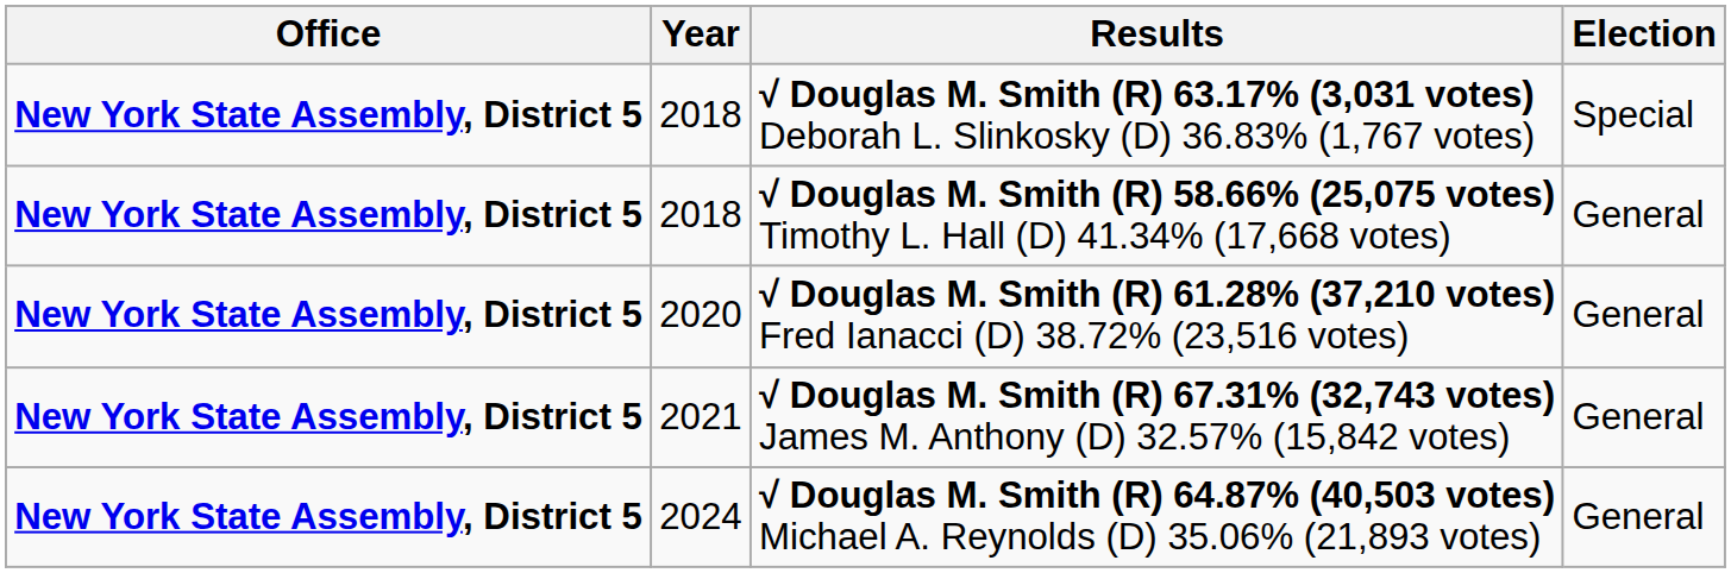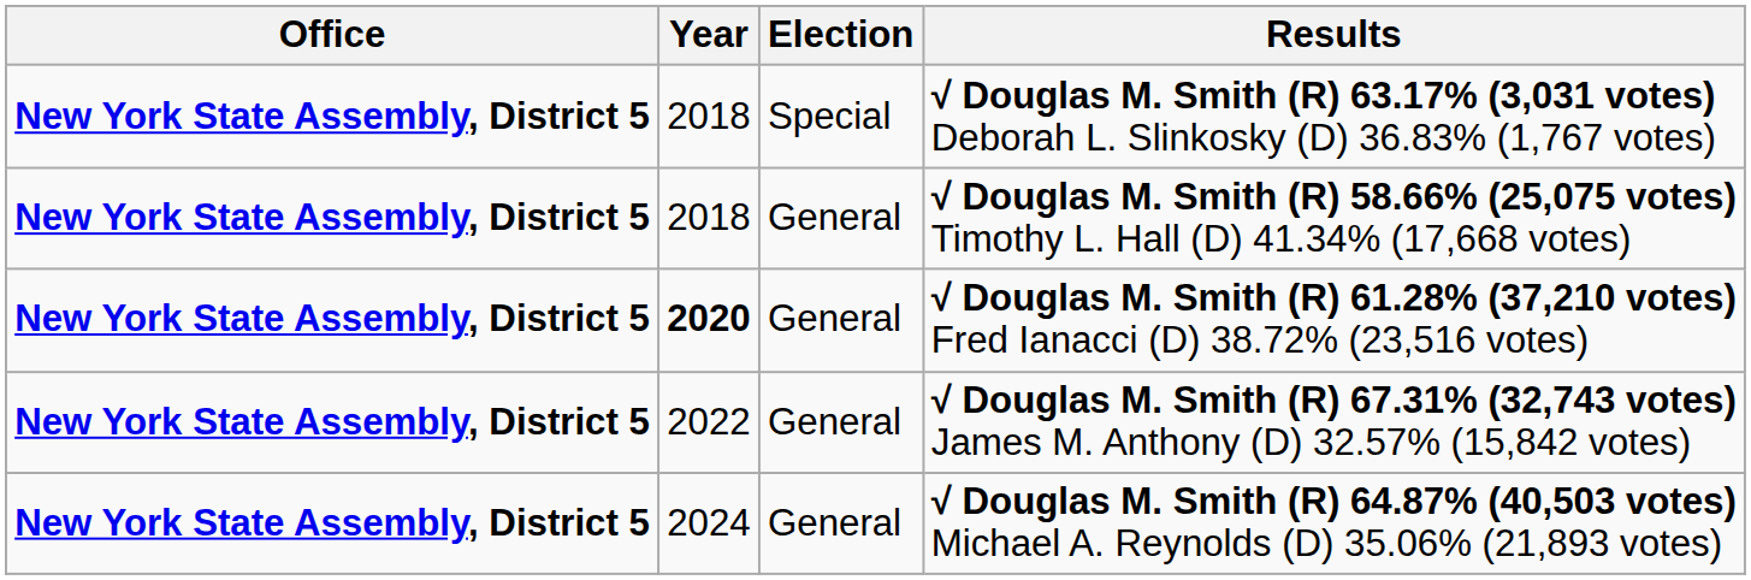columns swapped: Election <-> Results
row 4 | Year: normal -> bold
row 5 | Year: 2021 -> 2022
